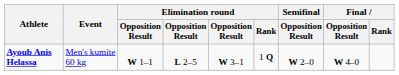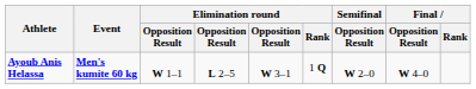Ayoub Anis Helassa | Event: normal -> bold
